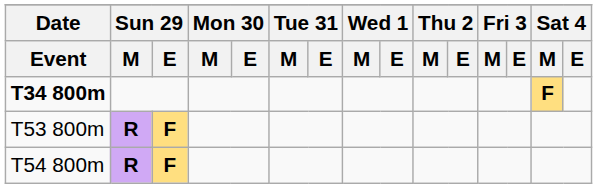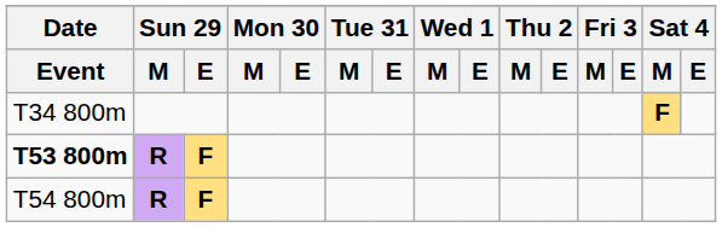T34 800m | Date / Event: bold -> normal
T53 800m | Date / Event: normal -> bold
